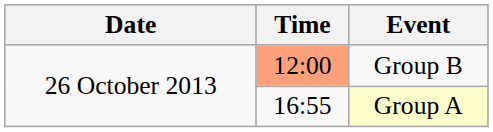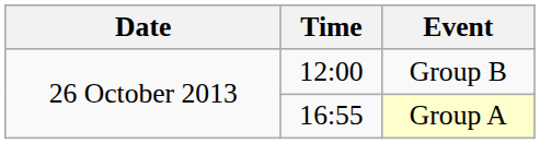Group B | Time: lightsalmon background -> no background
